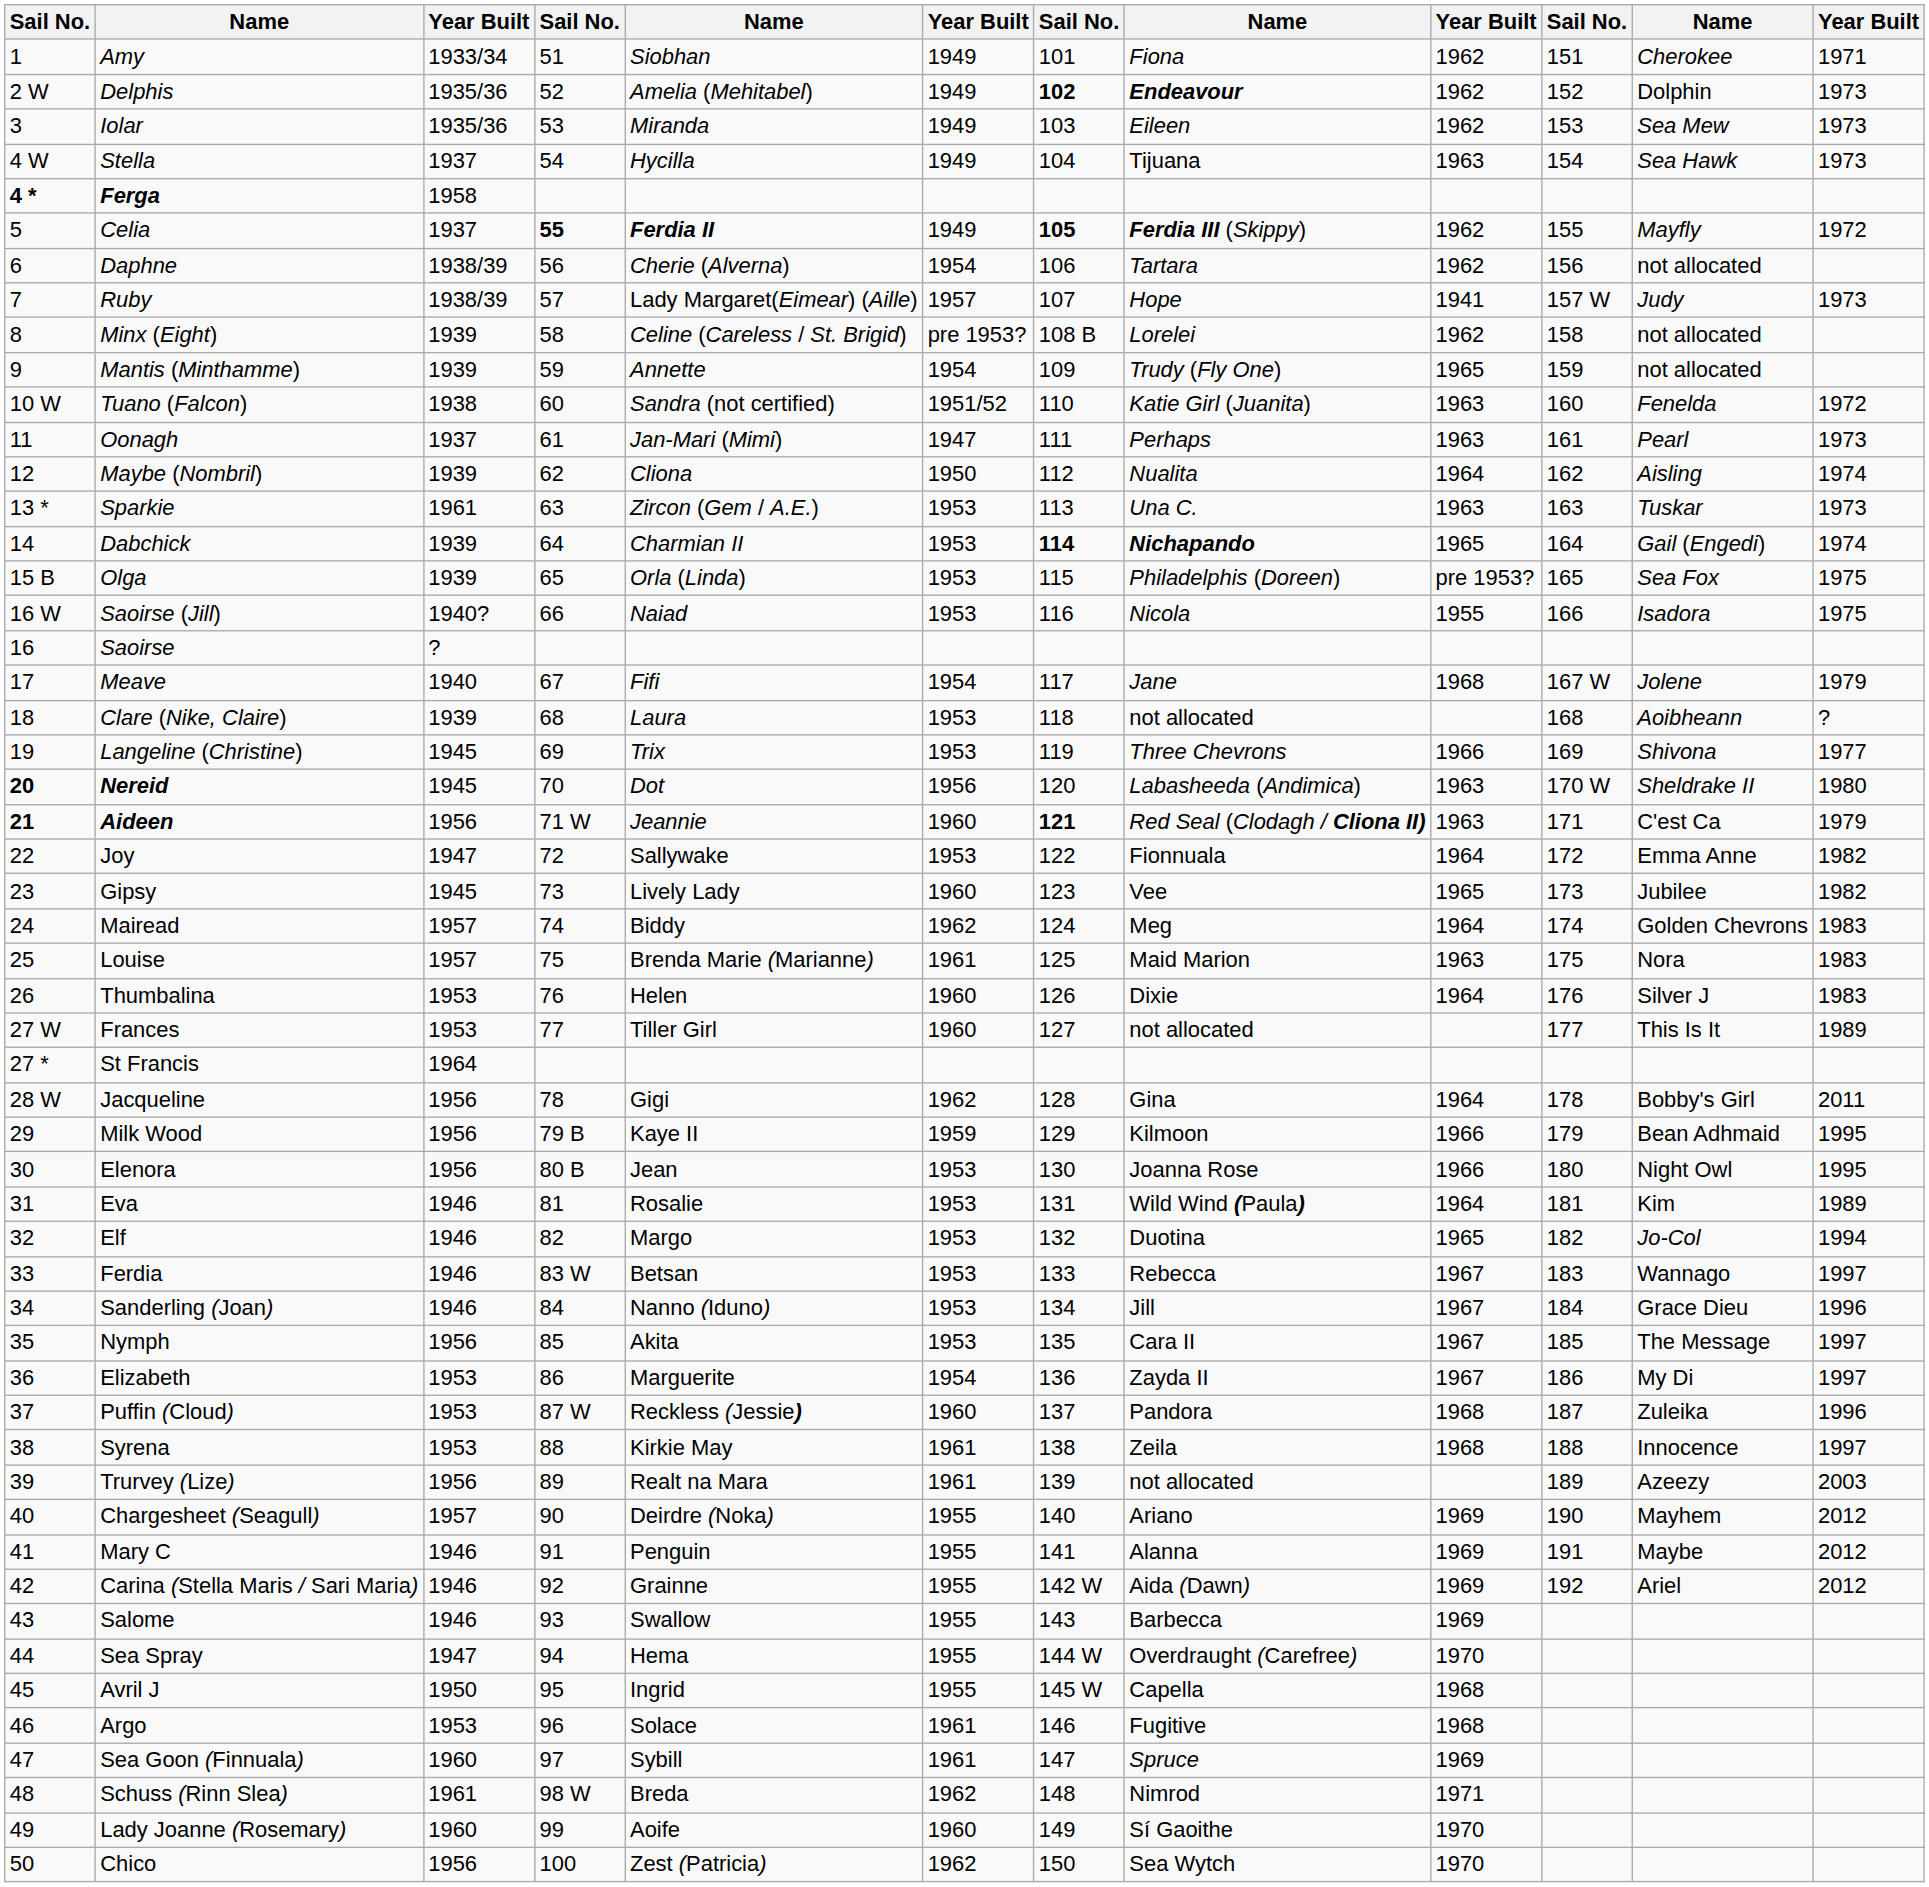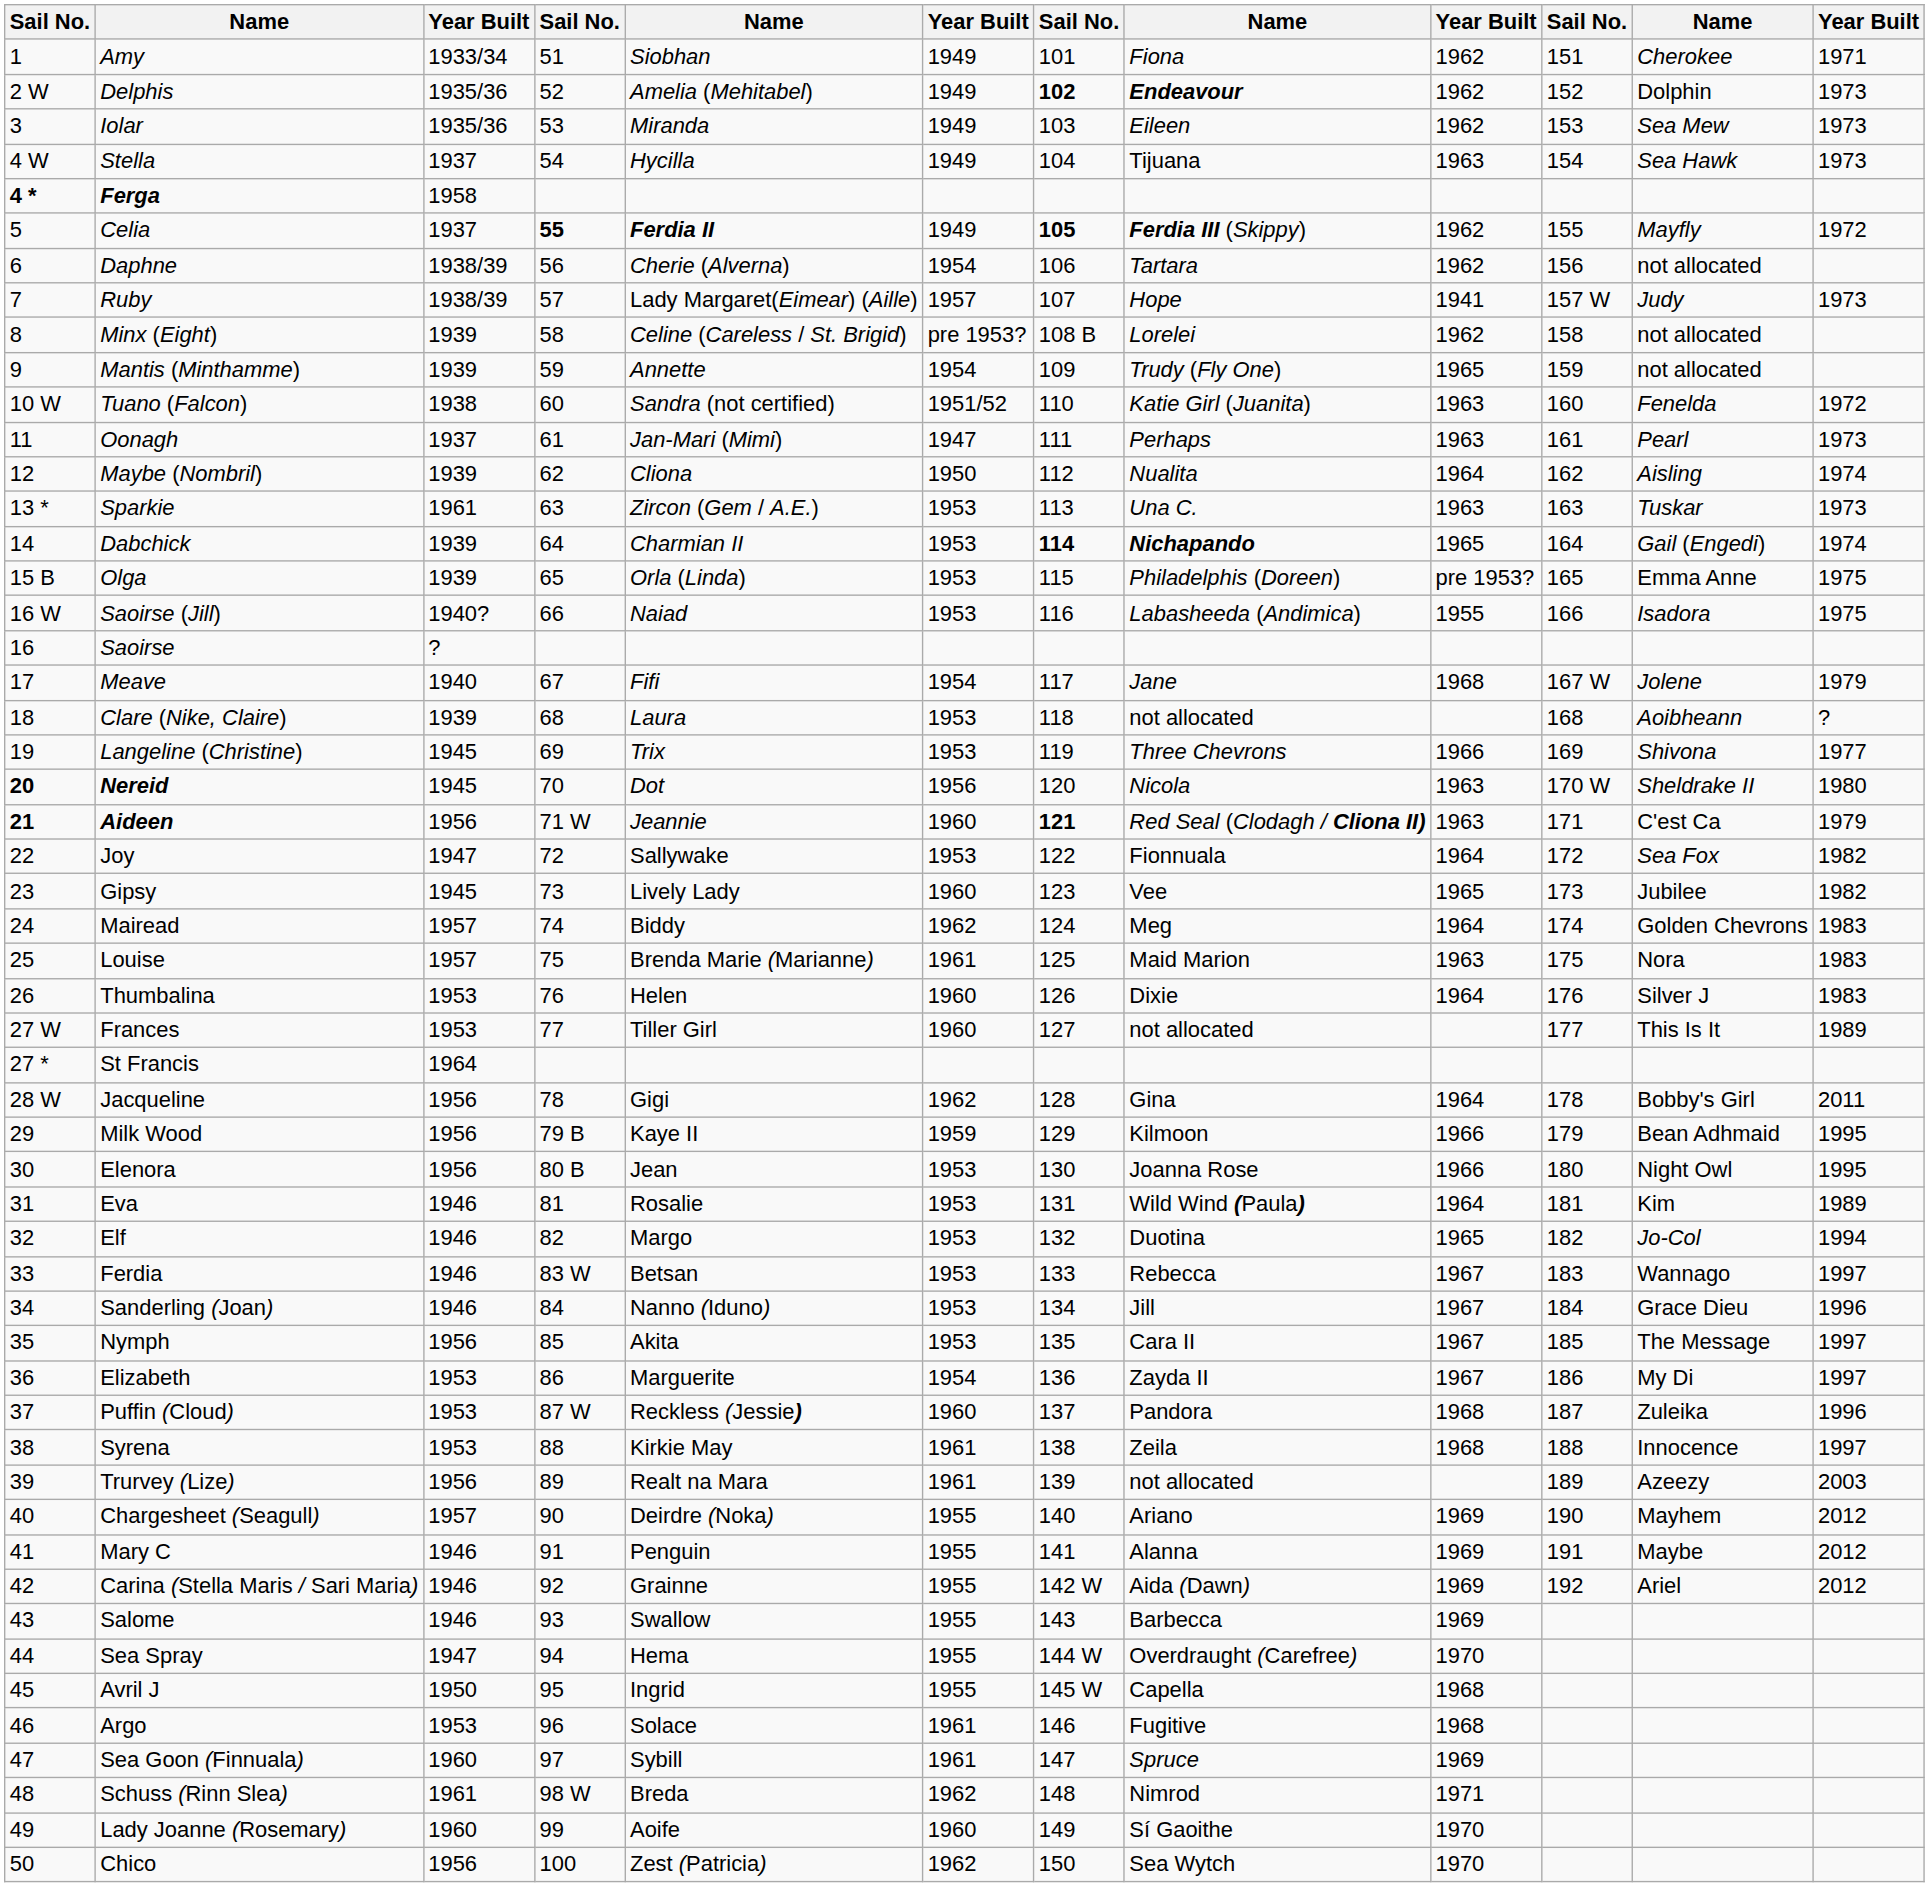Olga | column 11: Sea Fox -> Emma Anne
Saoirse (Jill) | column 8: Nicola -> Labasheeda (Andimica)
Nereid | column 8: Labasheeda (Andimica) -> Nicola
Joy | column 11: Emma Anne -> Sea Fox
